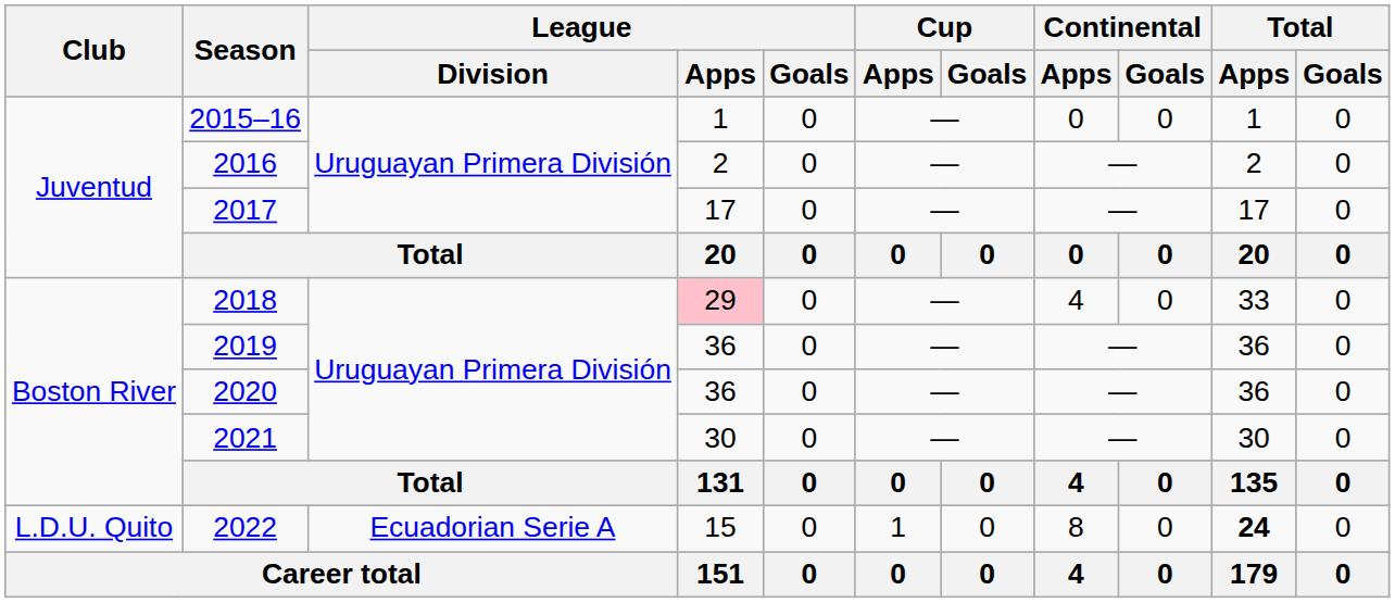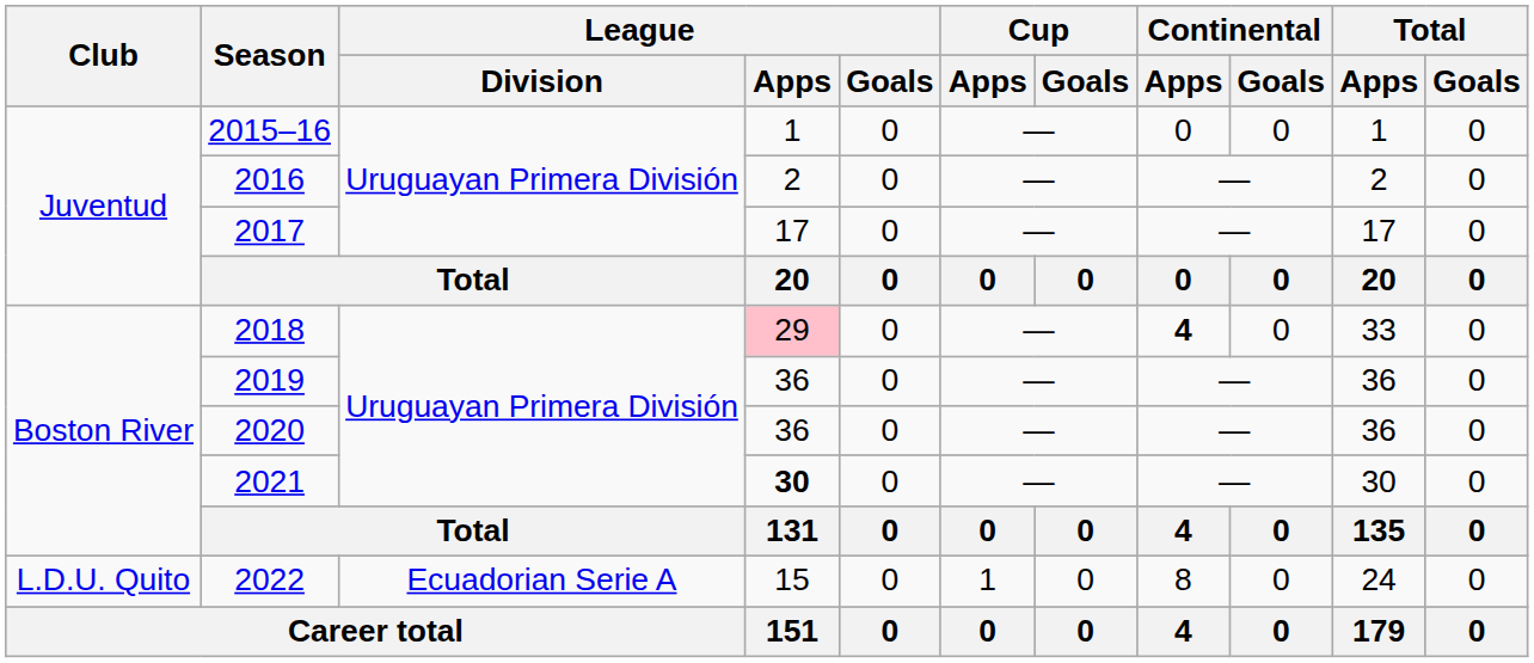2018 | Continental / Apps: normal -> bold
2021 | League / Apps: normal -> bold
2022 | Total / Apps: bold -> normal
